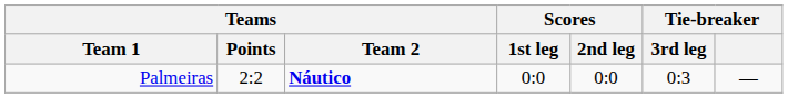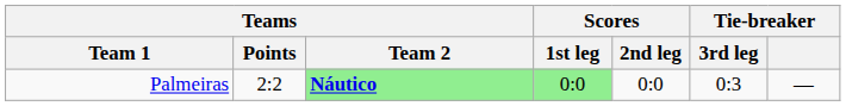Palmeiras | Teams / Team 2: no background -> lightgreen background
Palmeiras | Scores / 1st leg: no background -> lightgreen background
